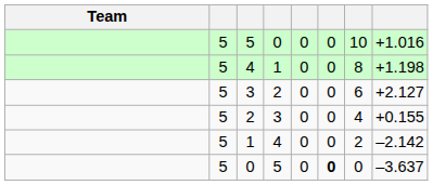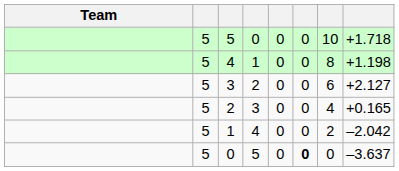row 2 | column 8: +1.016 -> +1.718
row 5 | column 8: +0.155 -> +0.165
row 6 | column 8: –2.142 -> –2.042
